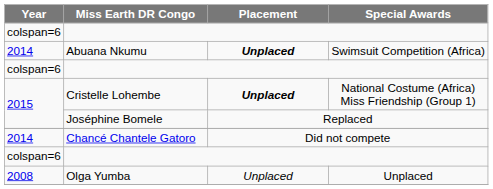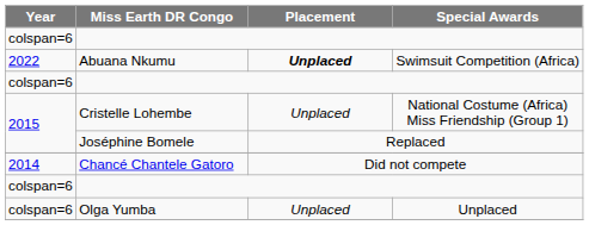Abuana Nkumu | Year: 2014 -> 2022
Cristelle Lohembe | Placement: bold -> normal
Olga Yumba | Year: 2008 -> colspan=6
